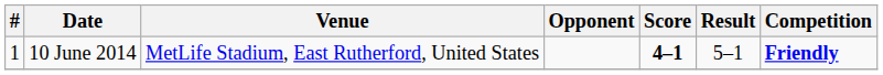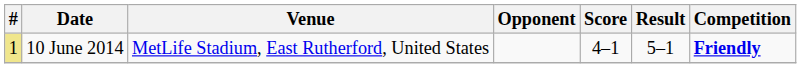10 June 2014 | #: no background -> khaki background
10 June 2014 | Score: bold -> normal
